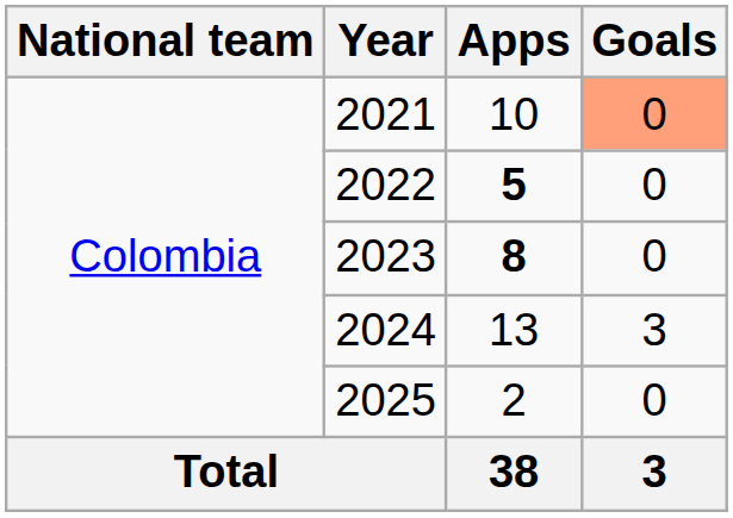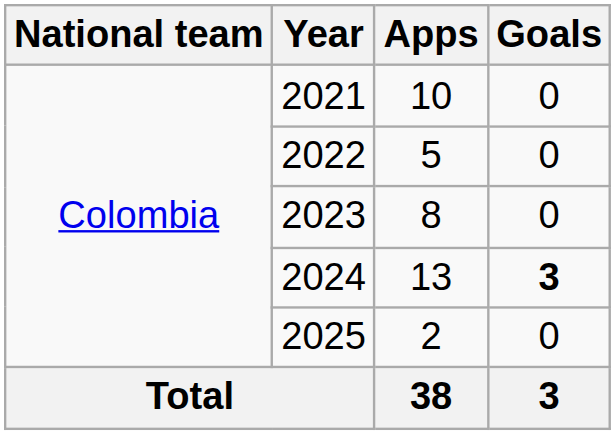2021 | Goals: lightsalmon background -> no background
2022 | Apps: bold -> normal
2023 | Apps: bold -> normal
2024 | Goals: normal -> bold
